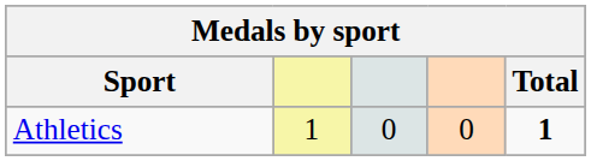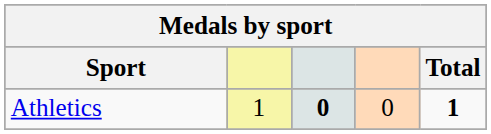Athletics | column 3: normal -> bold
